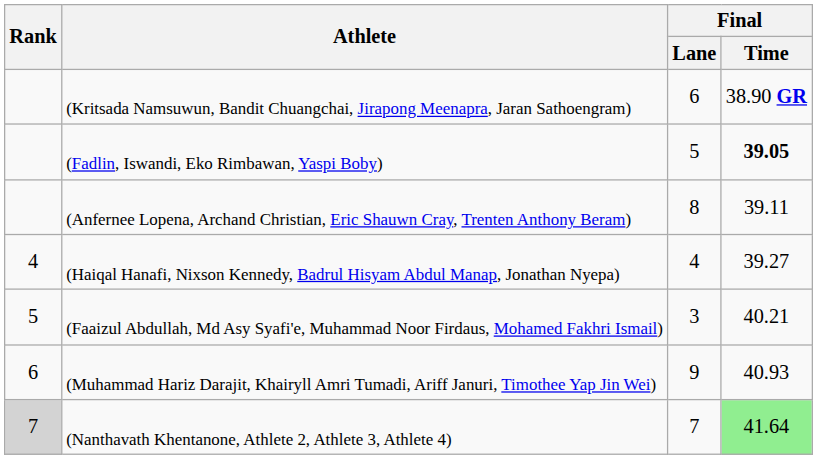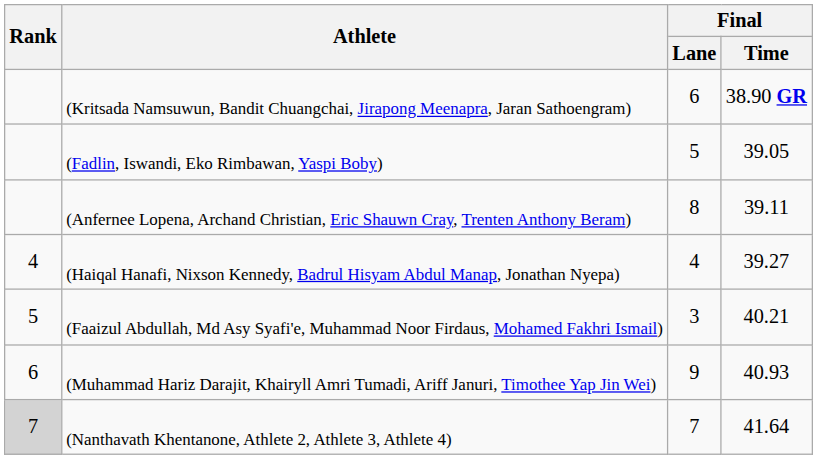(Fadlin, Iswandi, Eko Rimbawan, Yaspi Boby) | Final / Time: bold -> normal
(Nanthavath Khentanone, Athlete 2, Athlete 3, Athlete 4) | Final / Time: lightgreen background -> no background
